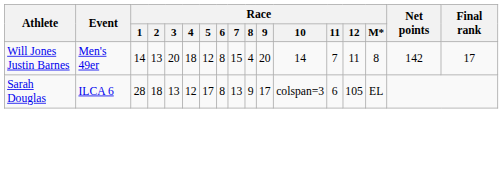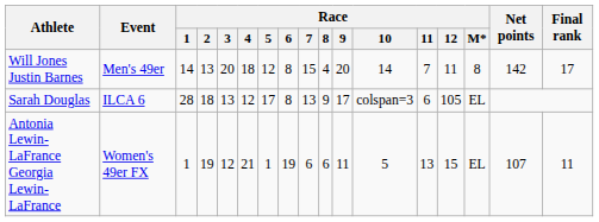+ row: Antonia Lewin-LaFrance Georgia Lewin-LaFrance | Women's 49er FX | 1 | 19 | 12 | 21 | 1 | 19 | 6 | 6 | 11 | 5 | 13 | 15 | EL | 107 | 11
